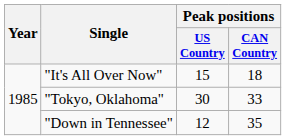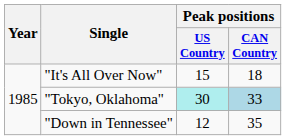"Tokyo, Oklahoma" | Peak positions / US Country: no background -> paleturquoise background
"Tokyo, Oklahoma" | Peak positions / CAN Country: no background -> lightblue background
